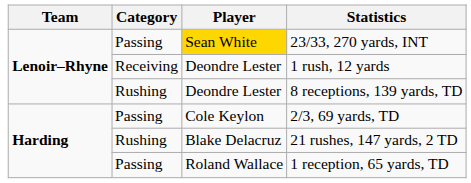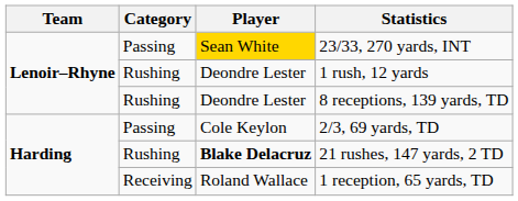1 rush, 12 yards | Category: Receiving -> Rushing
21 rushes, 147 yards, 2 TD | Player: normal -> bold
1 reception, 65 yards, TD | Category: Passing -> Receiving
